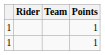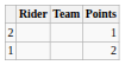row 2 | column 1: 1 -> 2
row 3 | Points: 1 -> 2
